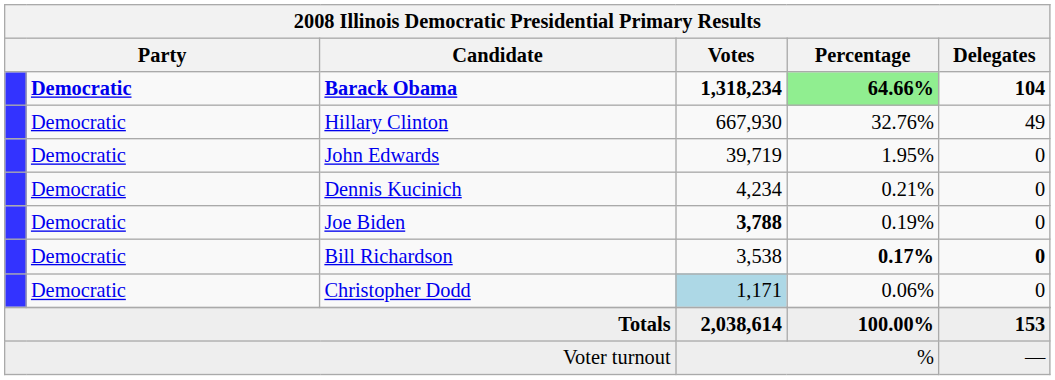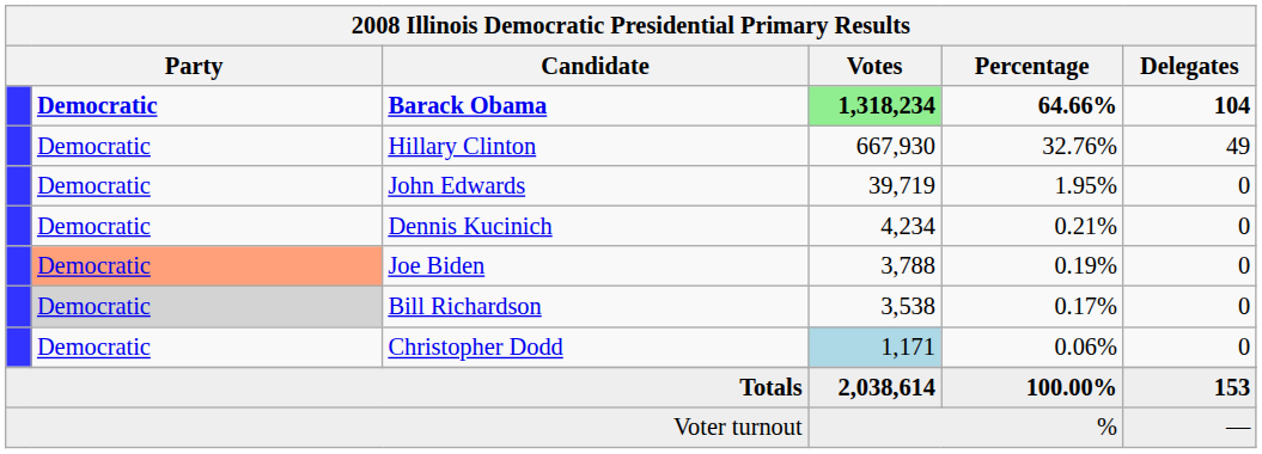Barack Obama | Votes: no background -> lightgreen background
Barack Obama | Percentage: lightgreen background -> no background
Joe Biden | column 2: no background -> lightsalmon background
Joe Biden | Votes: bold -> normal
Bill Richardson | column 2: no background -> lightgrey background
Bill Richardson | Percentage: bold -> normal
Bill Richardson | Delegates: bold -> normal
